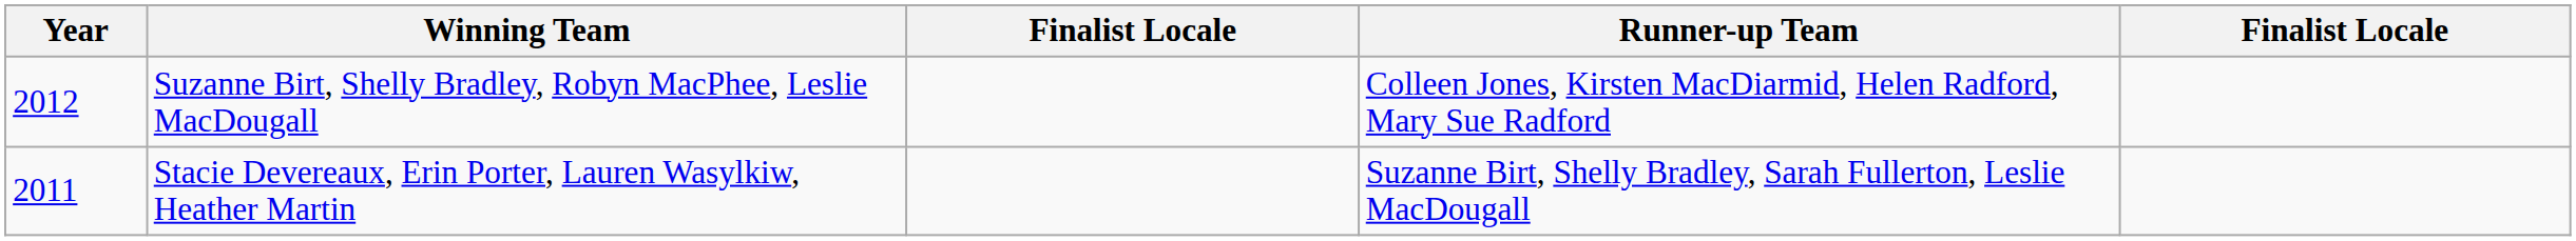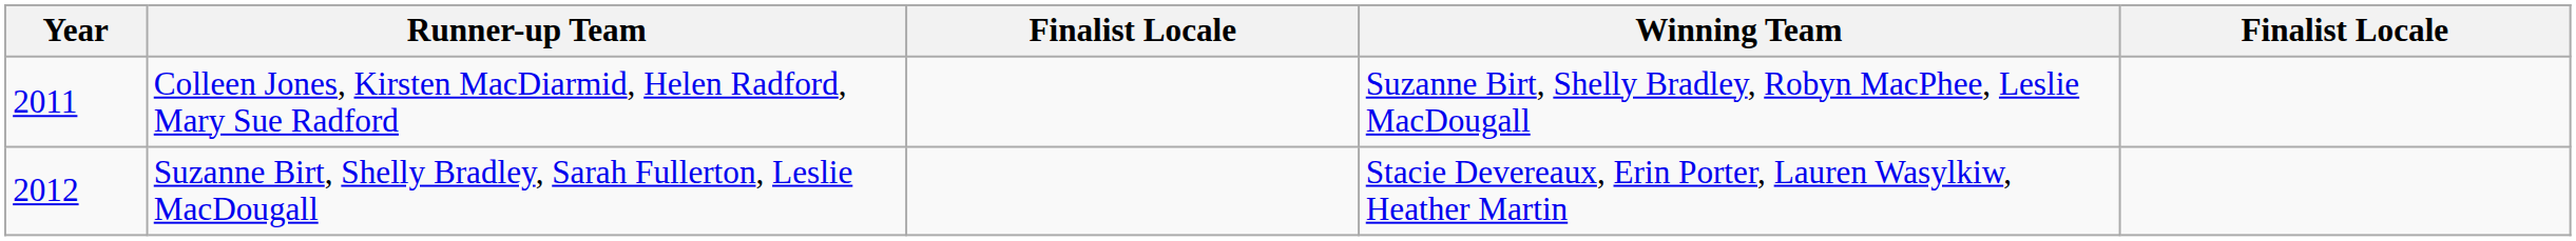columns swapped: Winning Team <-> Runner-up Team
row 2 | Year: 2012 -> 2011
row 3 | Year: 2011 -> 2012
